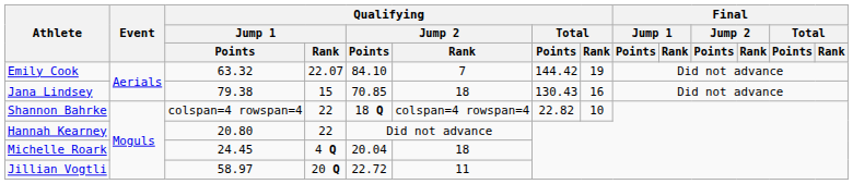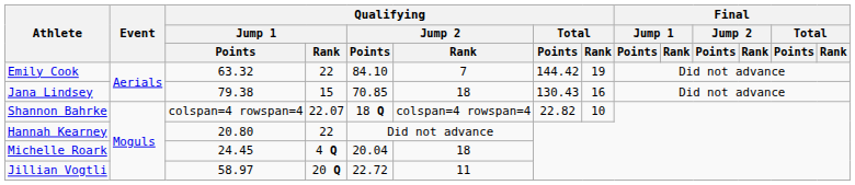Emily Cook | Qualifying / Jump 1 / Rank: 22.07 -> 22
Shannon Bahrke | Qualifying / Jump 1 / Rank: 22 -> 22.07
